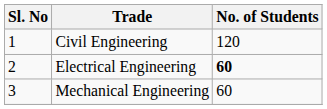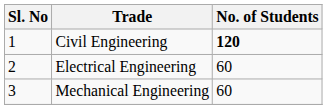Civil Engineering | No. of Students: normal -> bold
Electrical Engineering | No. of Students: bold -> normal
